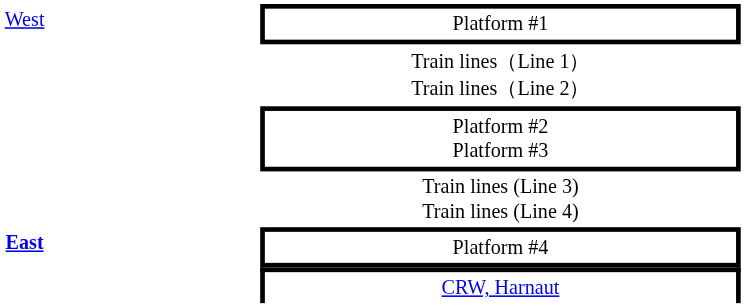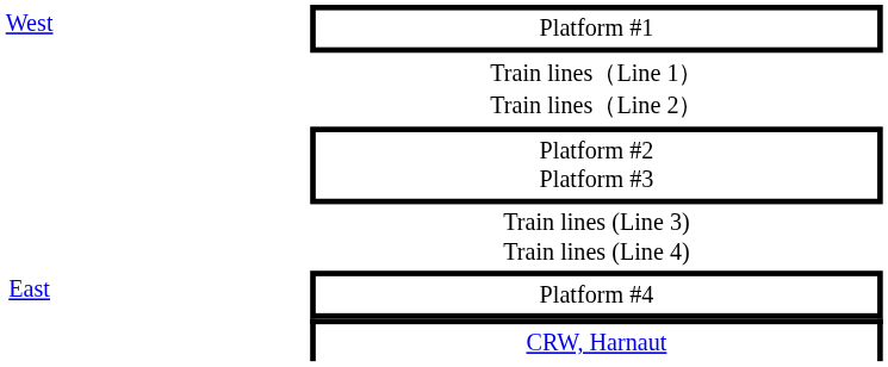Platform #4 | column 1: bold -> normal
